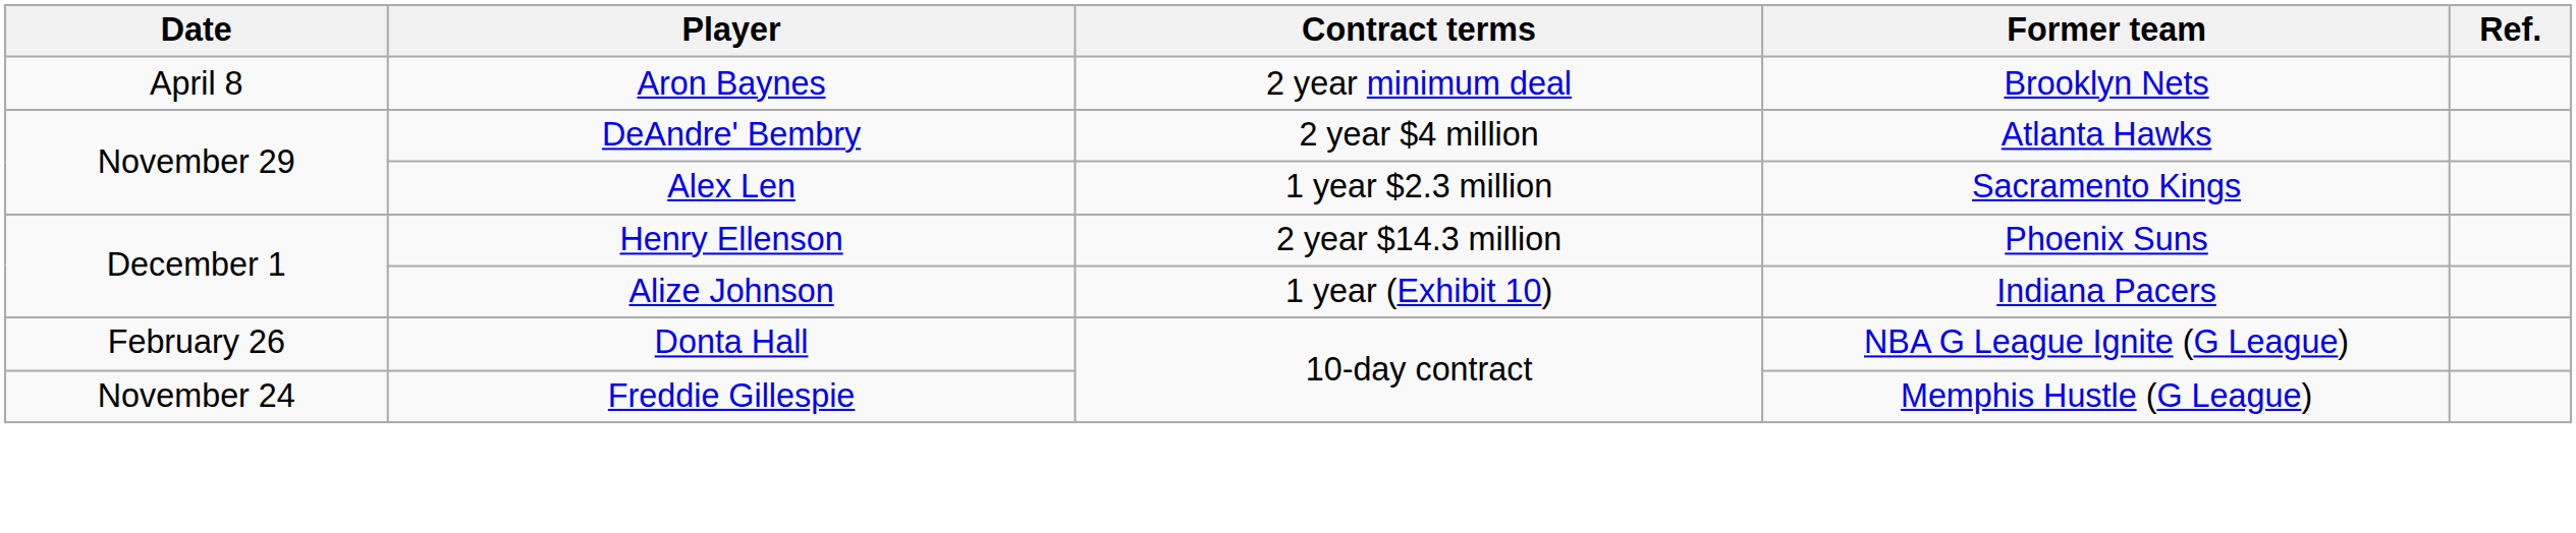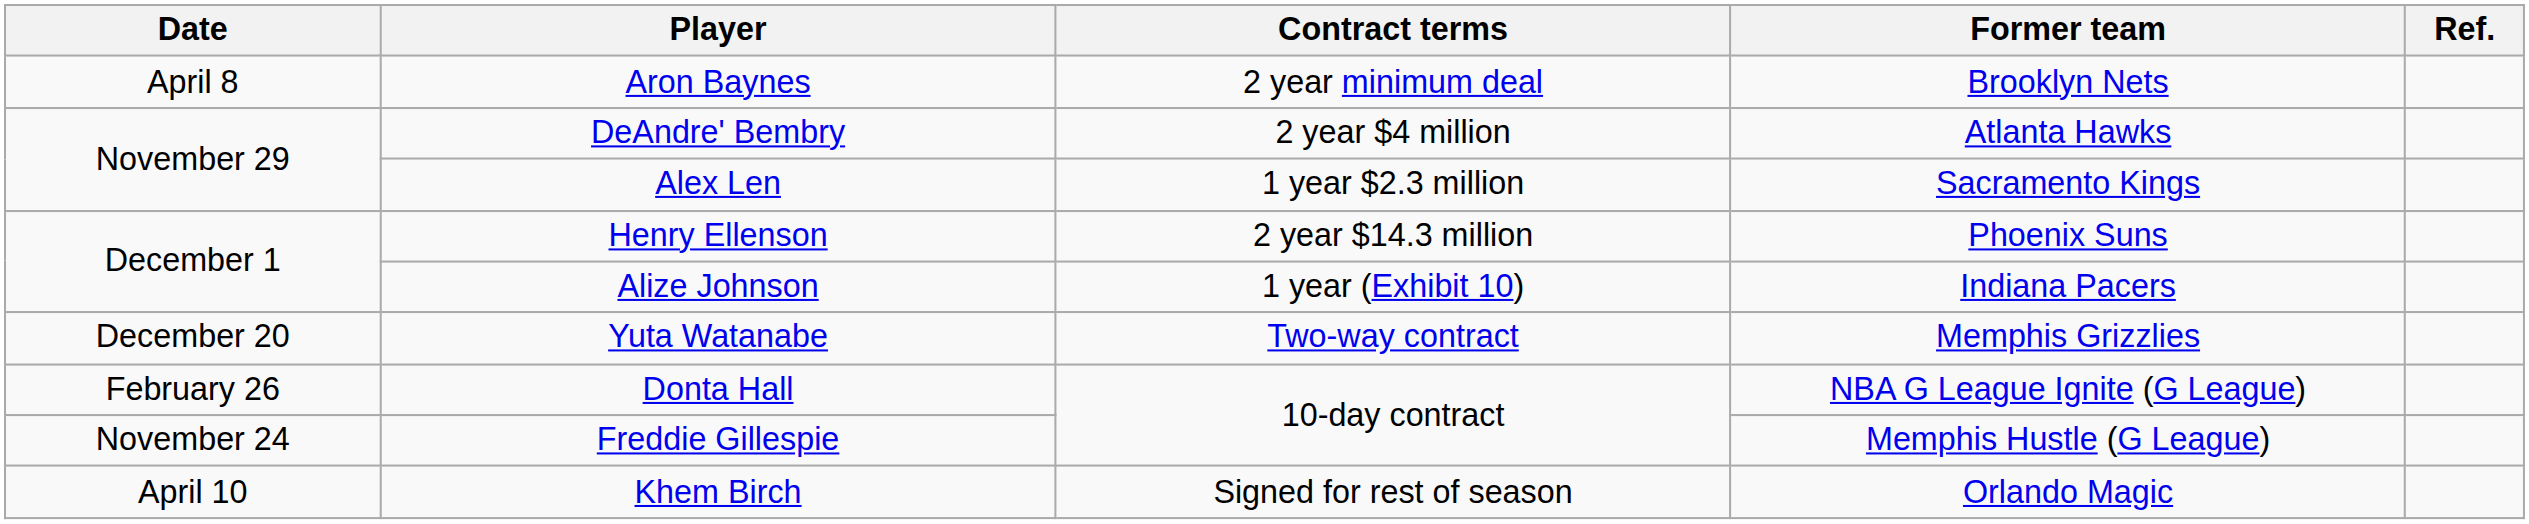+ row: December 20 | Yuta Watanabe | Two-way contract | Memphis Grizzlies
+ row: April 10 | Khem Birch | Signed for rest of season | Orlando Magic
